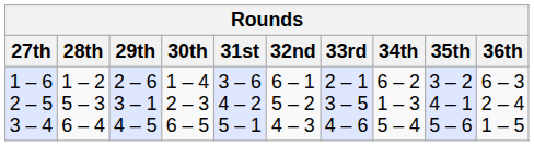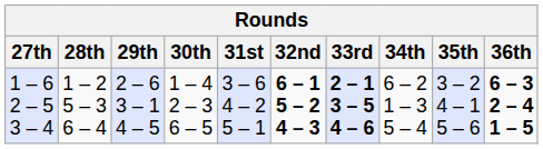1 – 6 2 – 5 3 – 4 | 32nd: normal -> bold
1 – 6 2 – 5 3 – 4 | 33rd: normal -> bold
1 – 6 2 – 5 3 – 4 | 36th: normal -> bold
